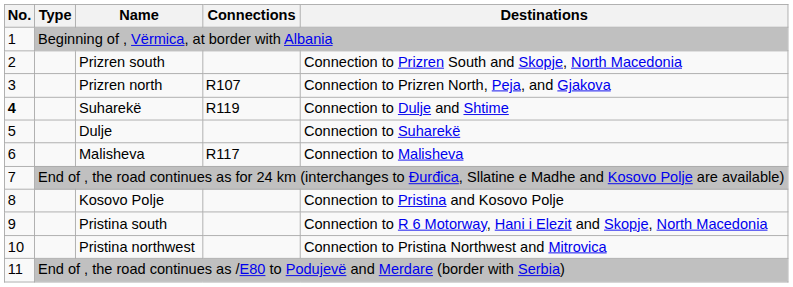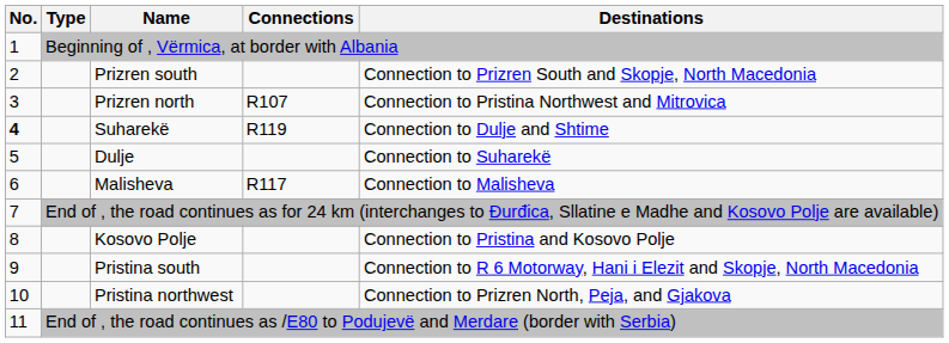Prizren north | Destinations: Connection to Prizren North, Peja, and Gjakova -> Connection to Pristina Northwest and Mitrovica
Pristina northwest | Destinations: Connection to Pristina Northwest and Mitrovica -> Connection to Prizren North, Peja, and Gjakova
